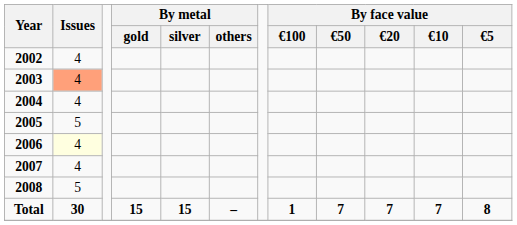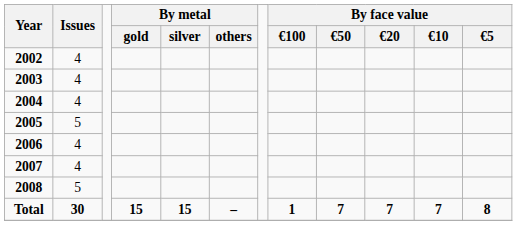2003 | Issues: lightsalmon background -> no background
2006 | Issues: lightyellow background -> no background
